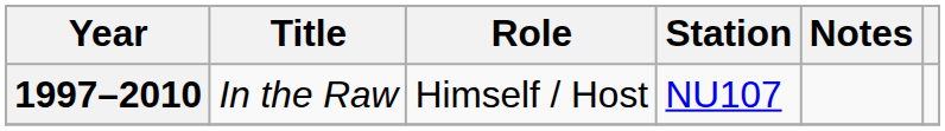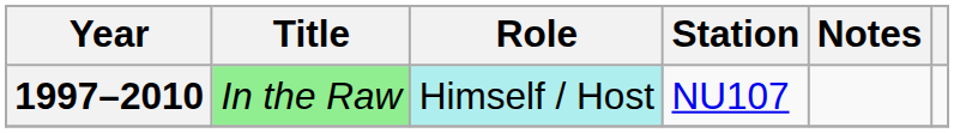1997–2010 | Title: no background -> lightgreen background
1997–2010 | Role: no background -> paleturquoise background
